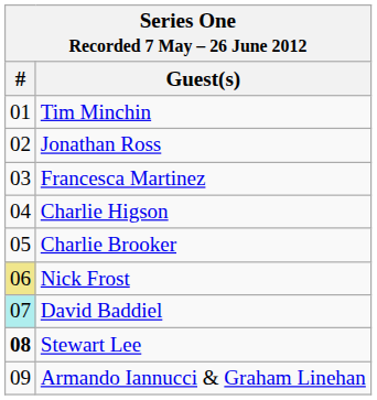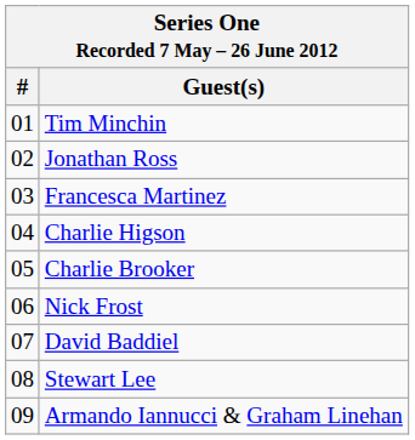Nick Frost | #: khaki background -> no background
David Baddiel | #: paleturquoise background -> no background
Stewart Lee | #: bold -> normal
